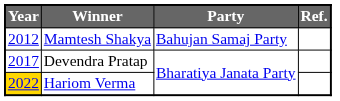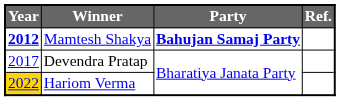Mamtesh Shakya | Year: normal -> bold
Mamtesh Shakya | Party: normal -> bold
